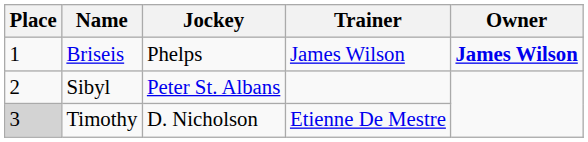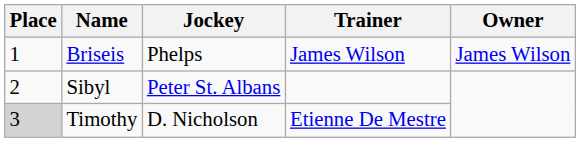Briseis | Owner: bold -> normal
